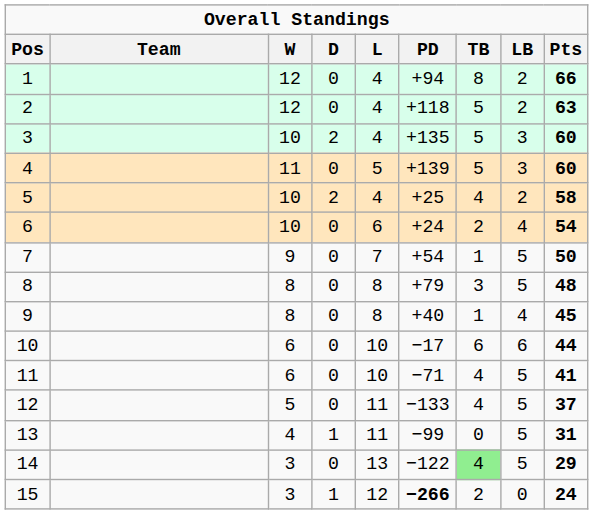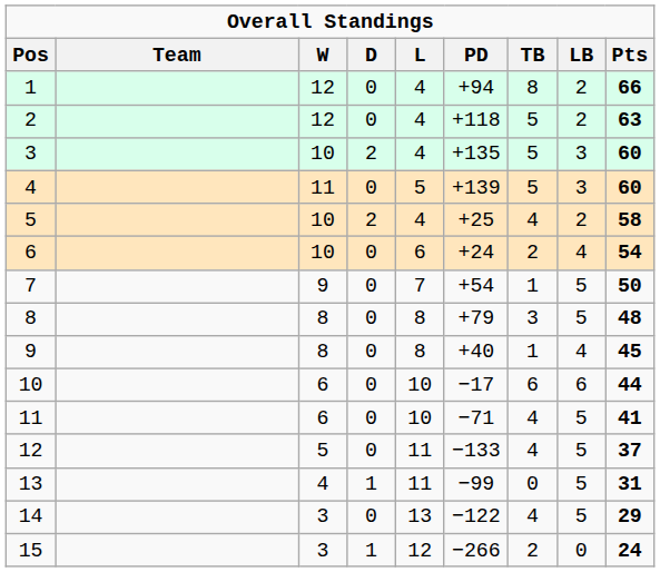14 | column 7: lightgreen background -> no background
15 | column 6: bold -> normal
